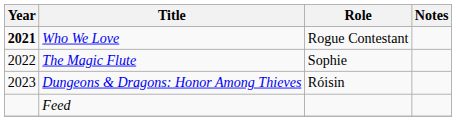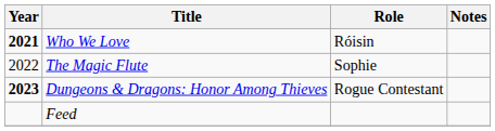Who We Love | Role: Rogue Contestant -> Róisin
Dungeons & Dragons: Honor Among Thieves | Year: normal -> bold
Dungeons & Dragons: Honor Among Thieves | Role: Róisin -> Rogue Contestant
